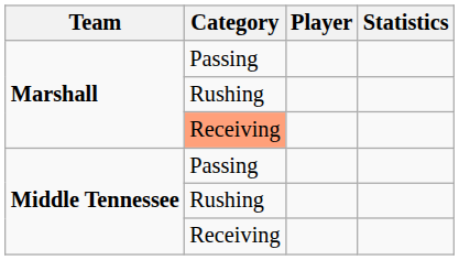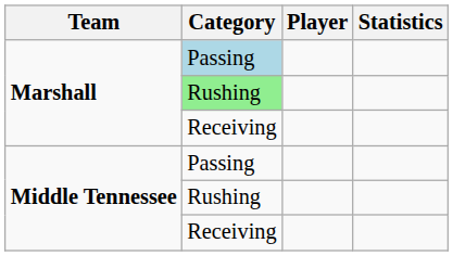Marshall / Passing | Category: no background -> lightblue background
Marshall / Rushing | Category: no background -> lightgreen background
Marshall / Receiving | Category: lightsalmon background -> no background
